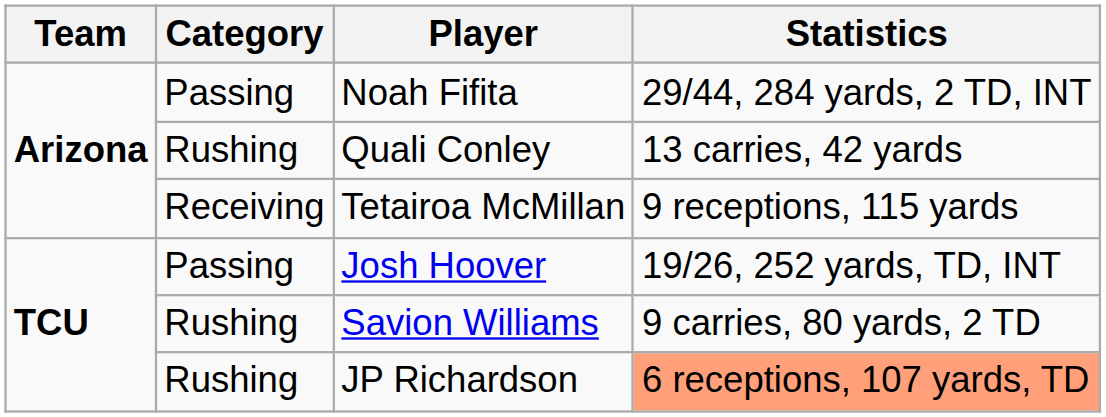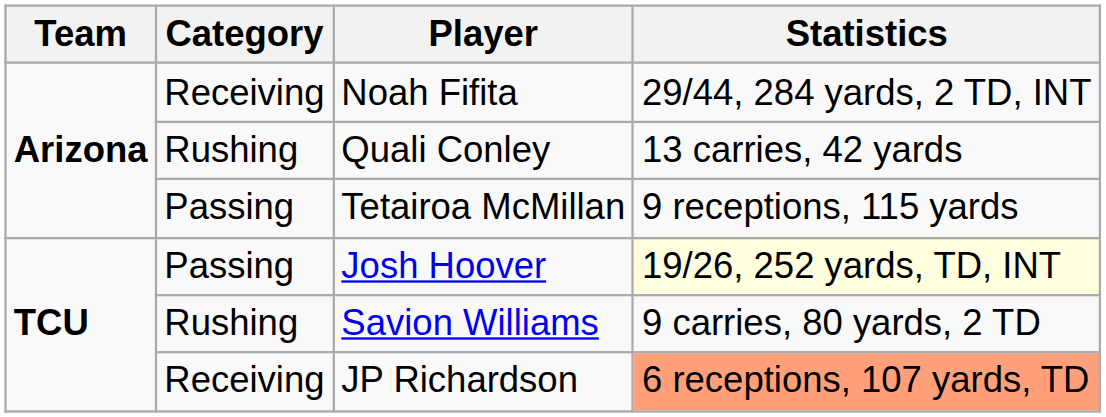Noah Fifita | Category: Passing -> Receiving
Tetairoa McMillan | Category: Receiving -> Passing
Josh Hoover | Statistics: no background -> lightyellow background
JP Richardson | Category: Rushing -> Receiving
